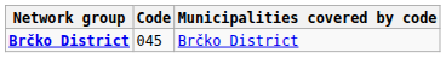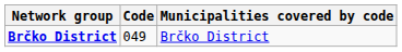row 2 | Code: 045 -> 049
